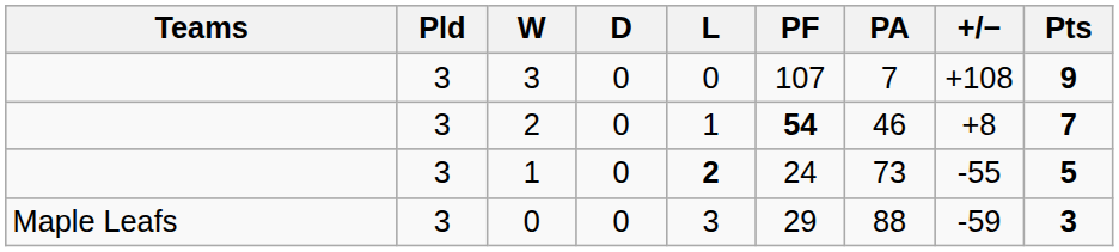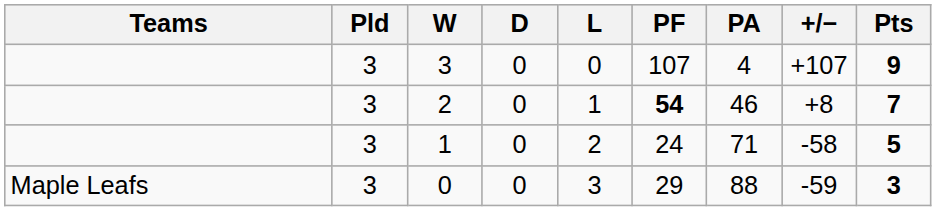row 2 | PA: 7 -> 4
row 2 | +/−: +108 -> +107
row 4 | L: bold -> normal
row 4 | PA: 73 -> 71
row 4 | +/−: -55 -> -58
